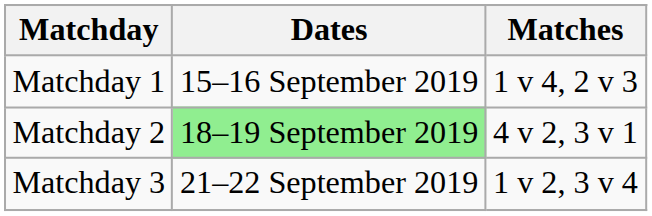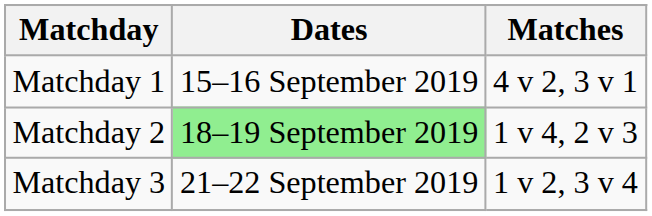Matchday 1 | Matches: 1 v 4, 2 v 3 -> 4 v 2, 3 v 1
Matchday 2 | Matches: 4 v 2, 3 v 1 -> 1 v 4, 2 v 3
